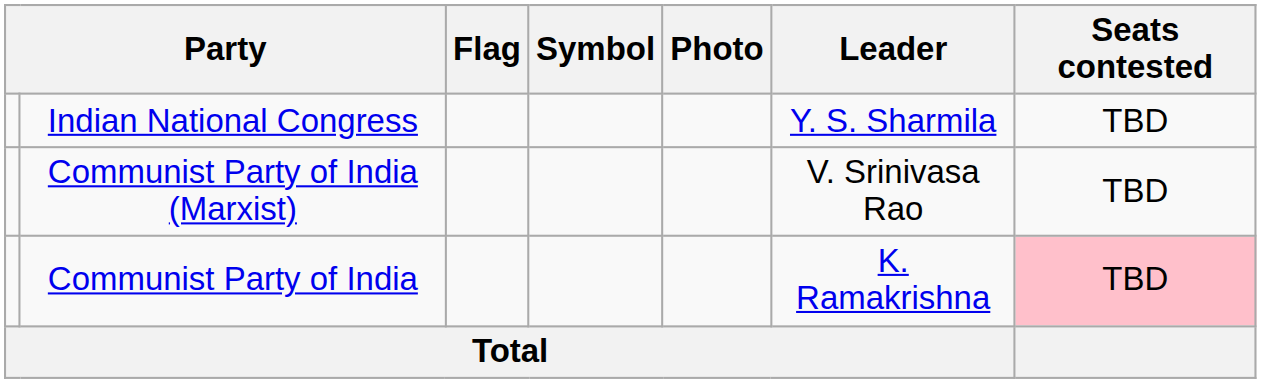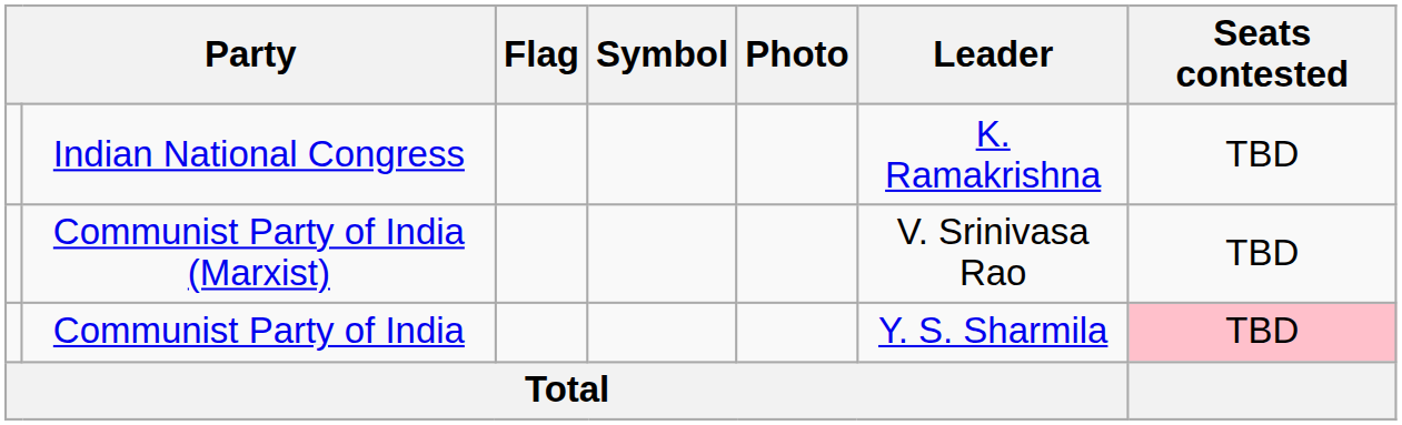Indian National Congress | Leader: Y. S. Sharmila -> K. Ramakrishna
Communist Party of India | Leader: K. Ramakrishna -> Y. S. Sharmila
